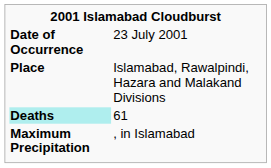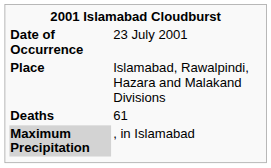Deaths | column 1: paleturquoise background -> no background
Maximum Precipitation | column 1: no background -> lightgrey background
